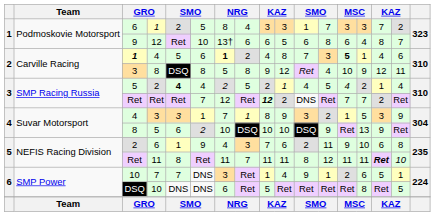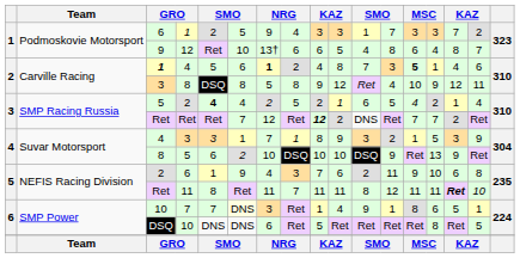row 2 | column 7: 8 -> 9
row 3 | column 11: 6 -> 4
row 6 | column 11: 4 -> 6
row 12 | column 6: no background -> lightyellow background
row 12 | column 13: 2 -> 8
